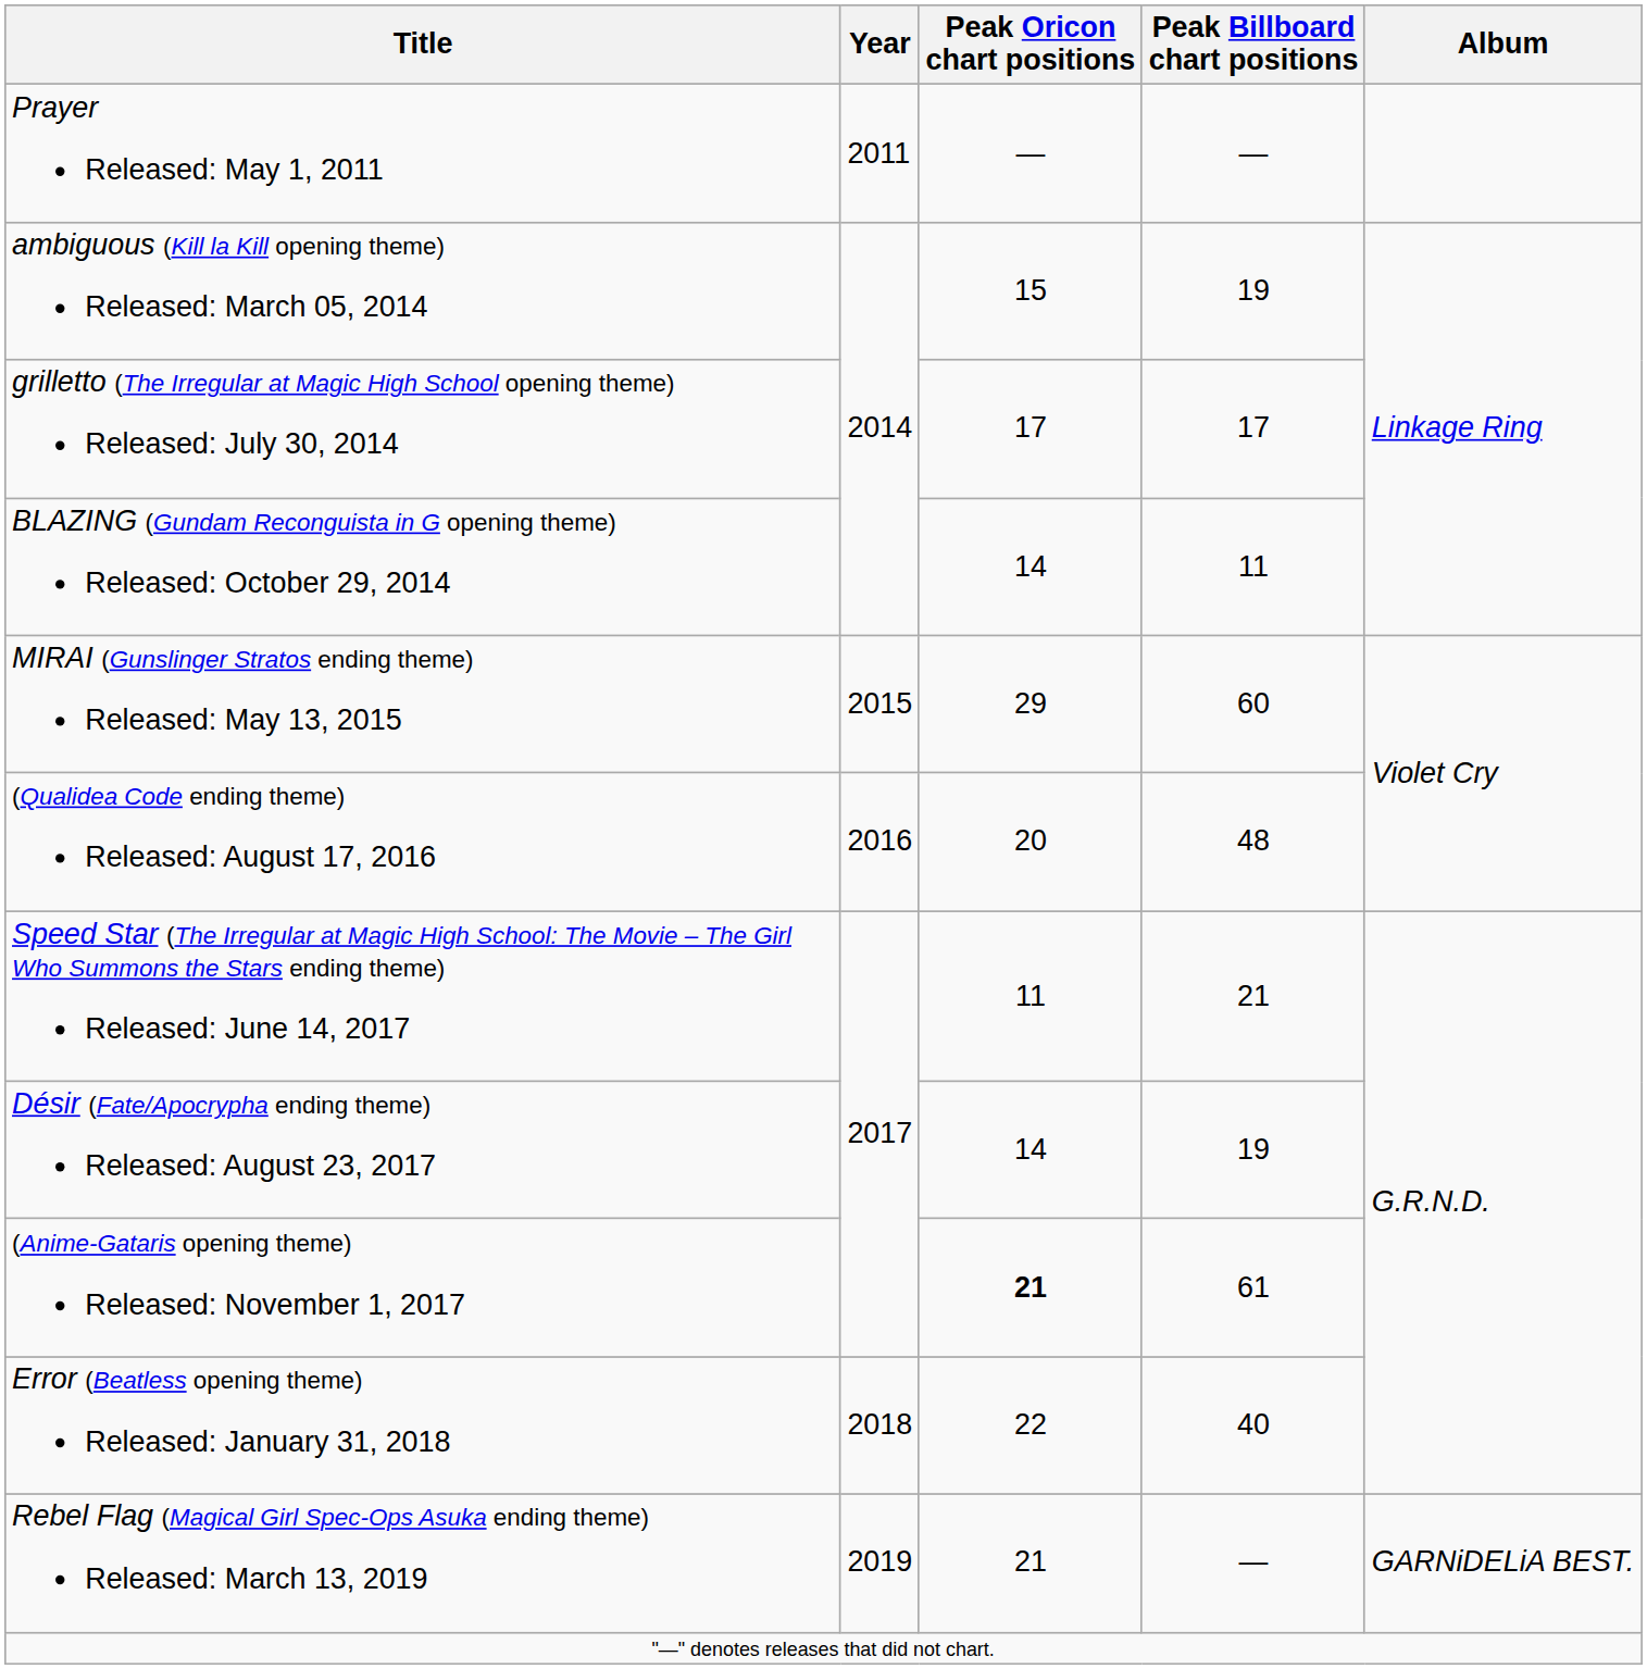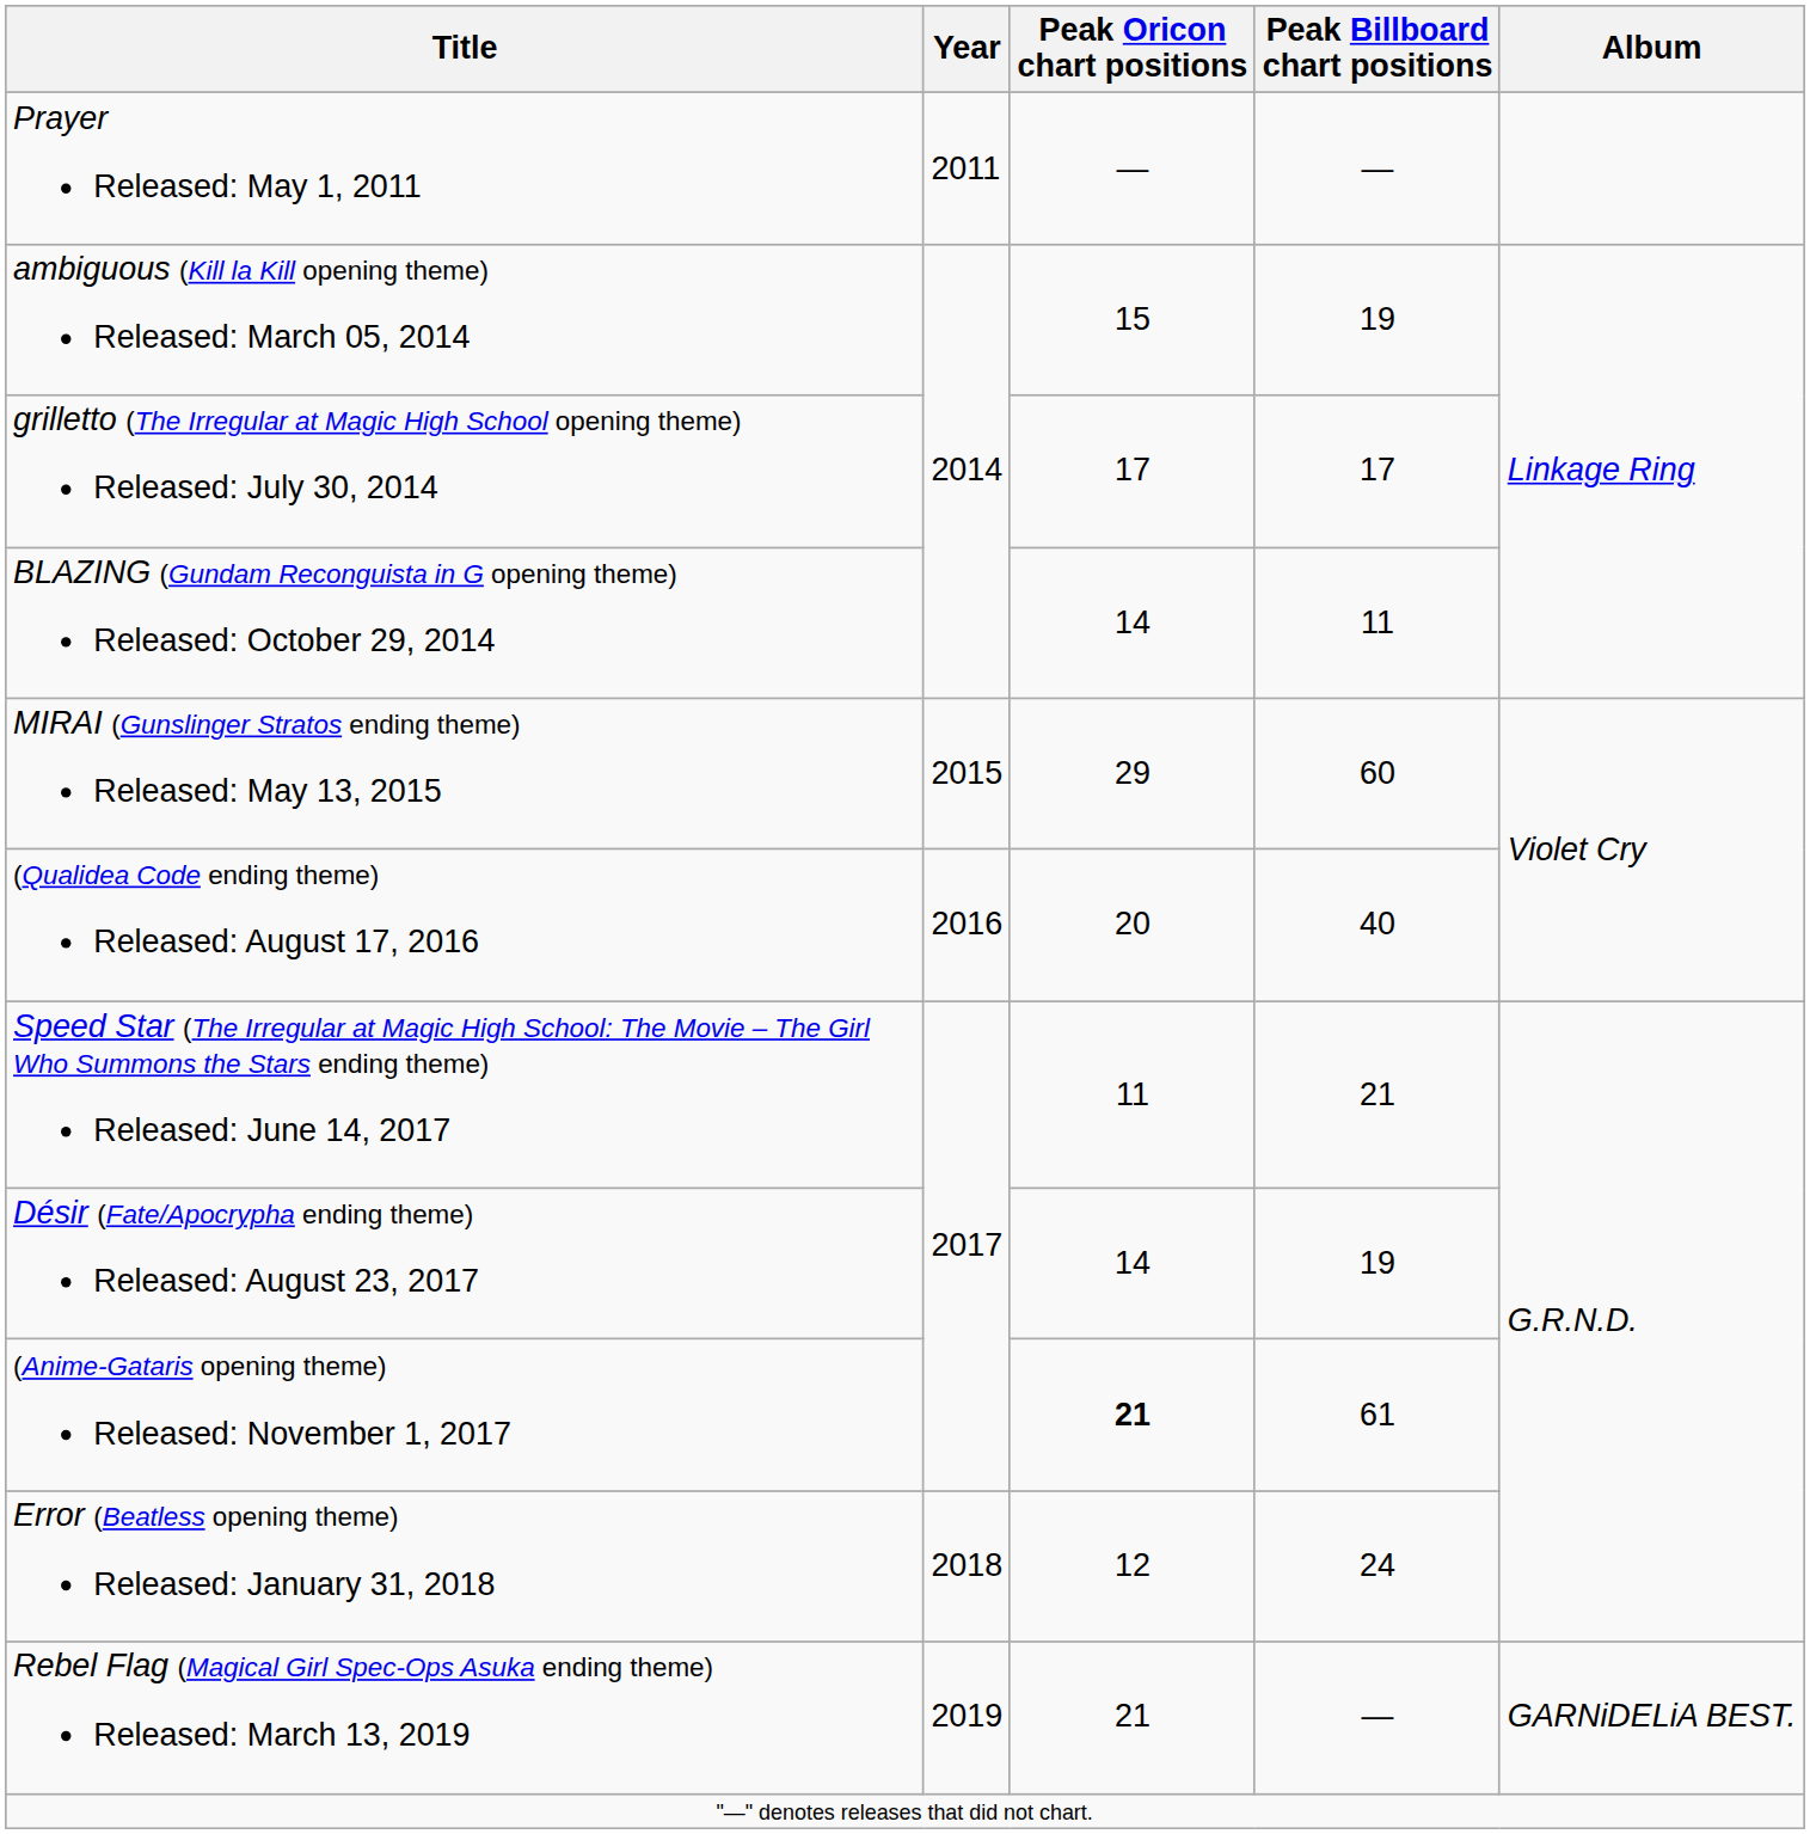(Qualidea Code ending theme) Released: August 17, 2016 | Peak Billboard chart positions: 48 -> 40
Error (Beatless opening theme) Released: January 31, 2018 | Peak Oricon chart positions: 22 -> 12
Error (Beatless opening theme) Released: January 31, 2018 | Peak Billboard chart positions: 40 -> 24
